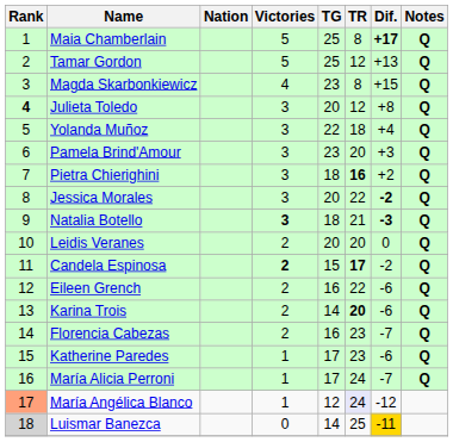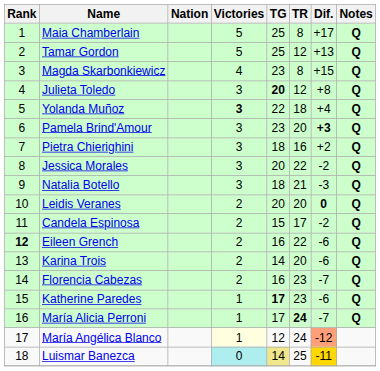Maia Chamberlain | Dif.: bold -> normal
Julieta Toledo | Rank: bold -> normal
Julieta Toledo | TG: normal -> bold
Yolanda Muñoz | Victories: normal -> bold
Pamela Brind'Amour | Dif.: normal -> bold
Pietra Chierighini | TR: bold -> normal
Jessica Morales | Dif.: bold -> normal
Natalia Botello | Victories: bold -> normal
Natalia Botello | Dif.: bold -> normal
Leidis Veranes | Dif.: normal -> bold
Candela Espinosa | Victories: bold -> normal
Candela Espinosa | TR: bold -> normal
Eileen Grench | Rank: normal -> bold
Karina Trois | TR: bold -> normal
Katherine Paredes | TG: normal -> bold
María Alicia Perroni | TR: normal -> bold
María Angélica Blanco | Rank: lightsalmon background -> no background
María Angélica Blanco | Victories: no background -> lightyellow background
María Angélica Blanco | TR: lavender background -> no background
María Angélica Blanco | Dif.: no background -> lightsalmon background
Luismar Banezca | Rank: lightgrey background -> no background
Luismar Banezca | Victories: no background -> paleturquoise background
Luismar Banezca | TG: no background -> khaki background
